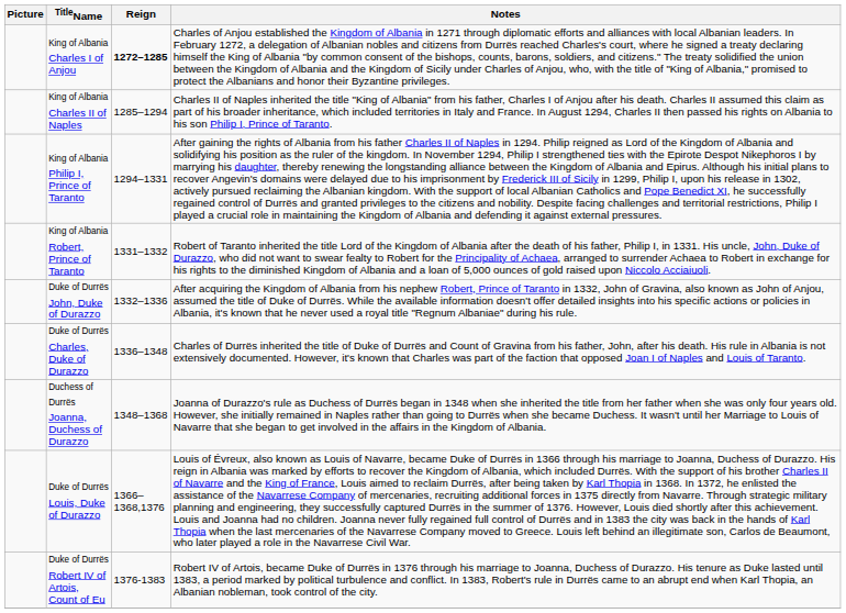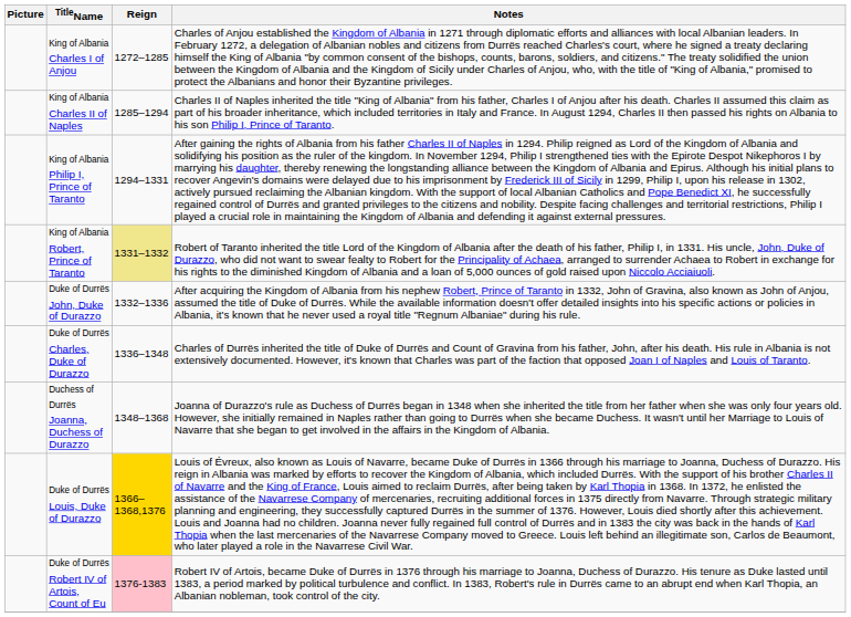King of Albania Charles I of Anjou | Reign: bold -> normal
King of Albania Robert, Prince of Taranto | Reign: no background -> khaki background
Duke of Durrës Louis, Duke of Durazzo | Reign: no background -> gold background
Duke of Durrës Robert IV of Artois, Count of Eu | Reign: no background -> pink background
